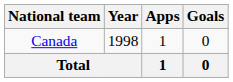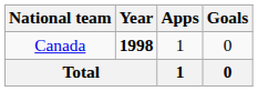Canada | Year: normal -> bold
